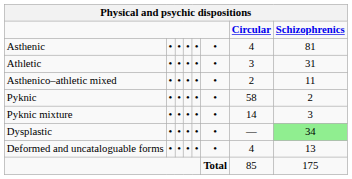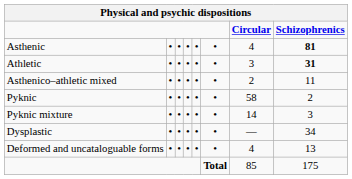Asthenic | Schizophrenics: normal -> bold
Athletic | Schizophrenics: normal -> bold
Dysplastic | Schizophrenics: lightgreen background -> no background
